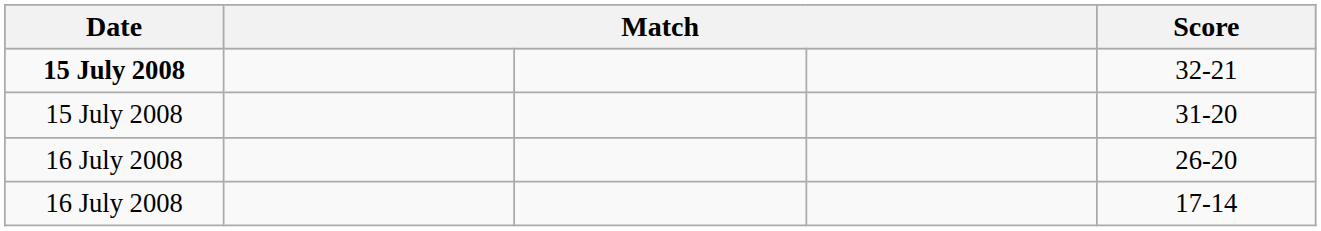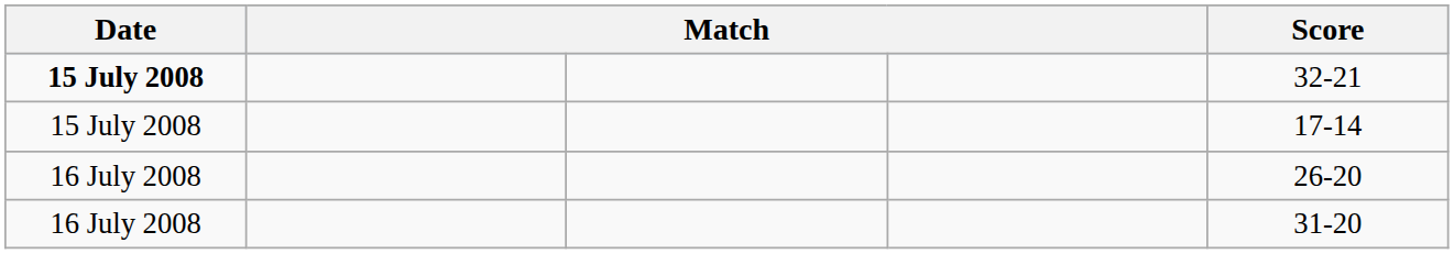row 3 | Score: 31-20 -> 17-14
row 5 | Score: 17-14 -> 31-20
